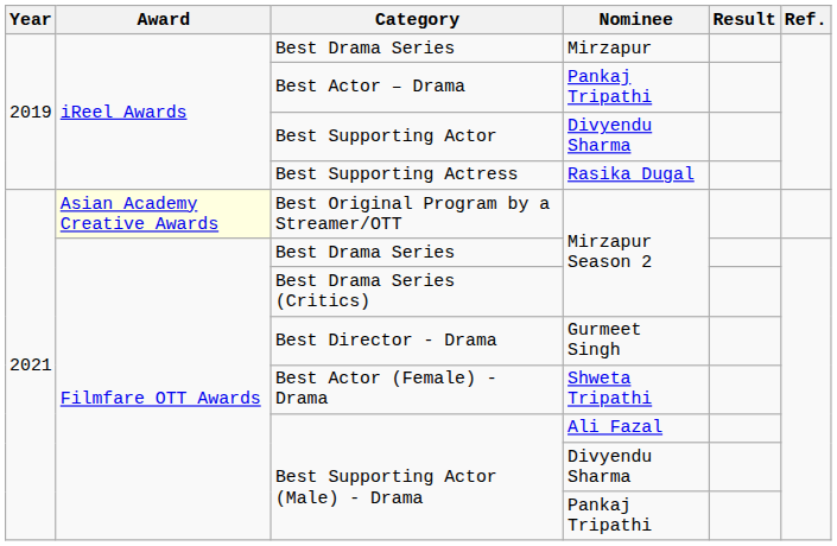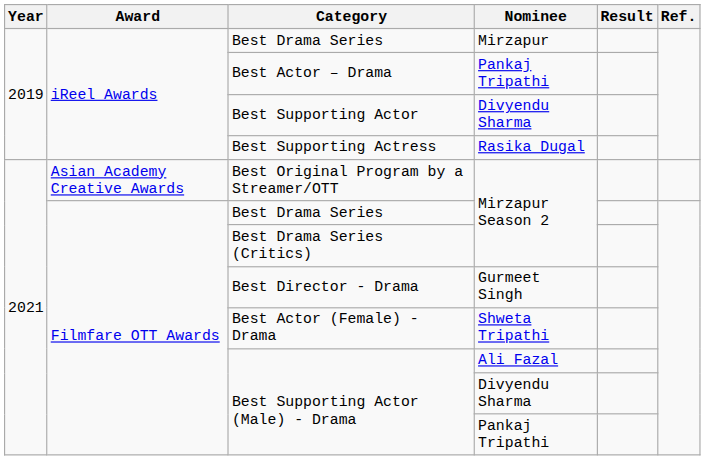Best Original Program by a Streamer/OTT | Award: lightyellow background -> no background
